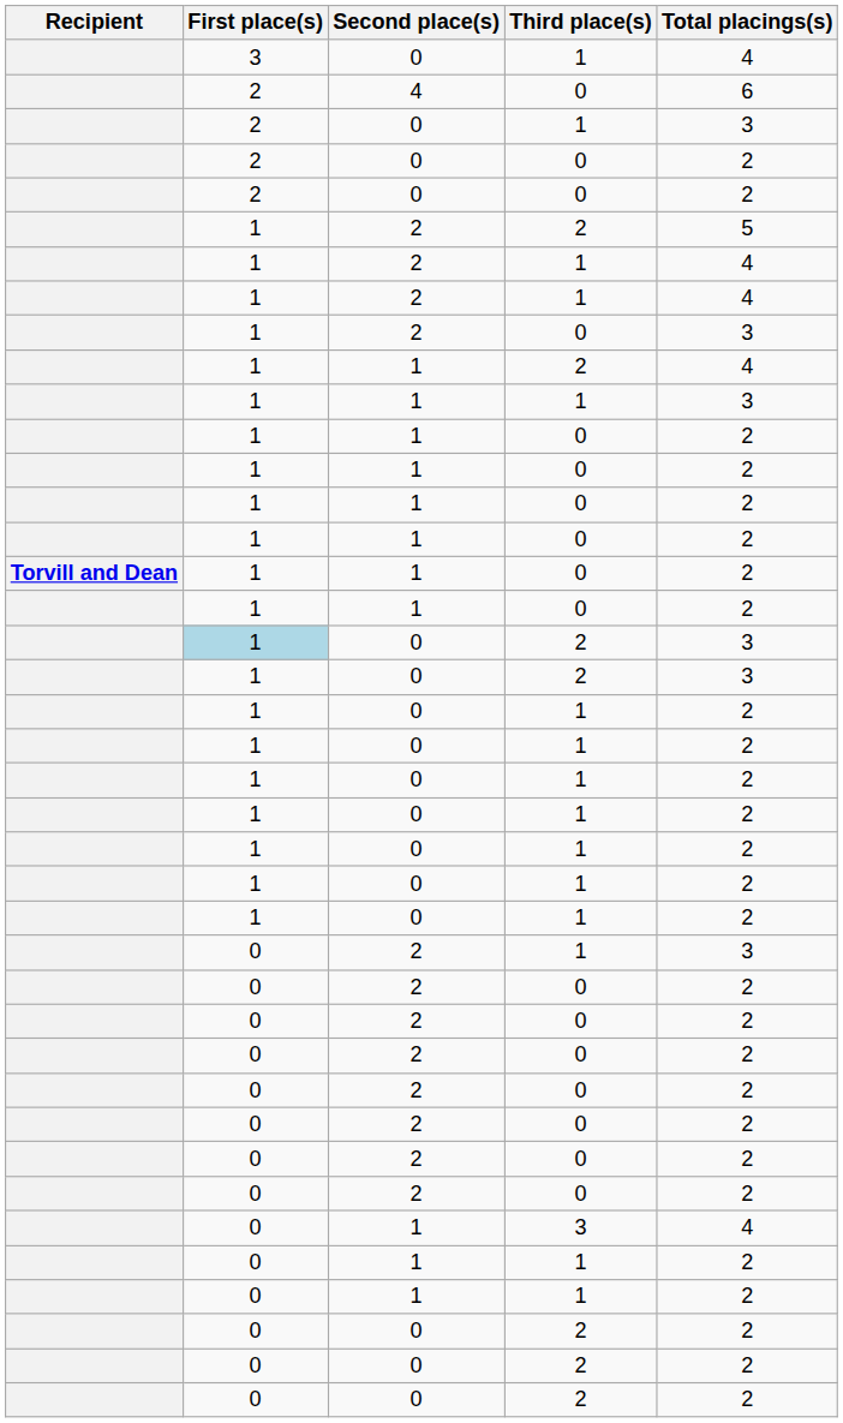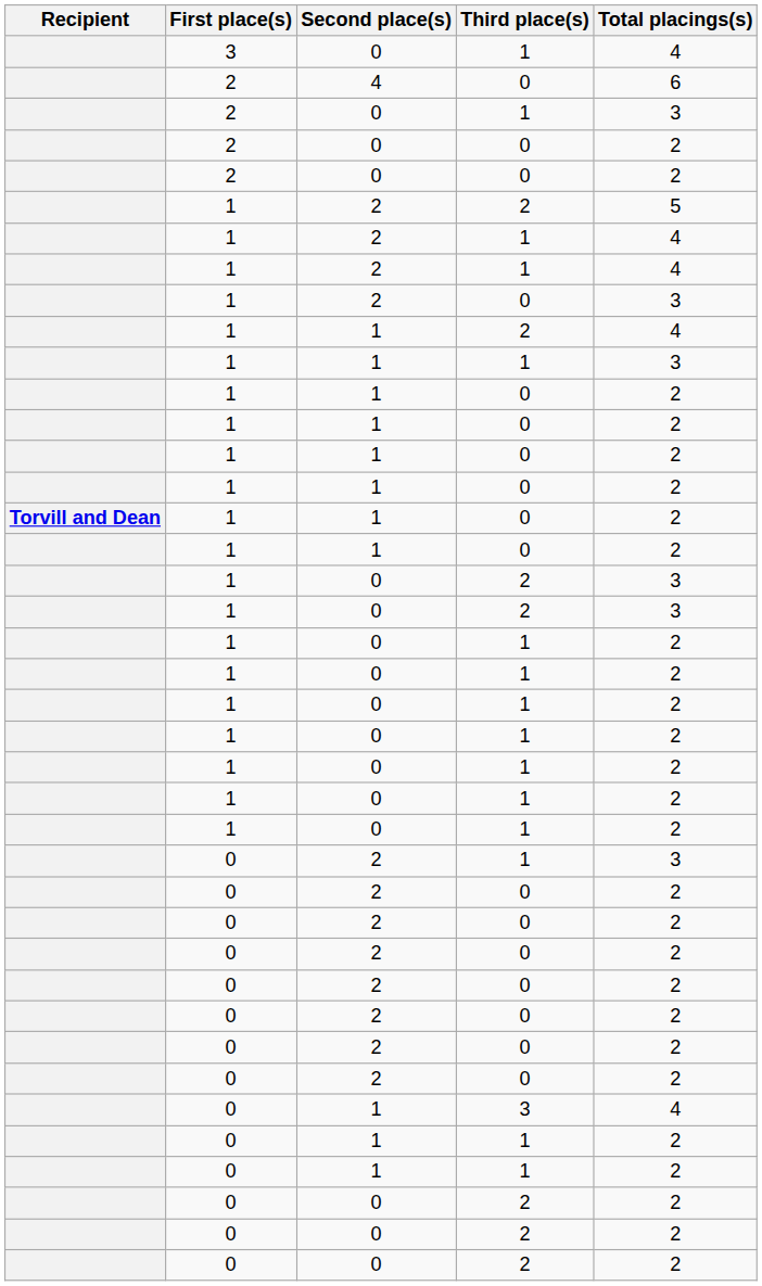row 19 | First place(s): lightblue background -> no background
